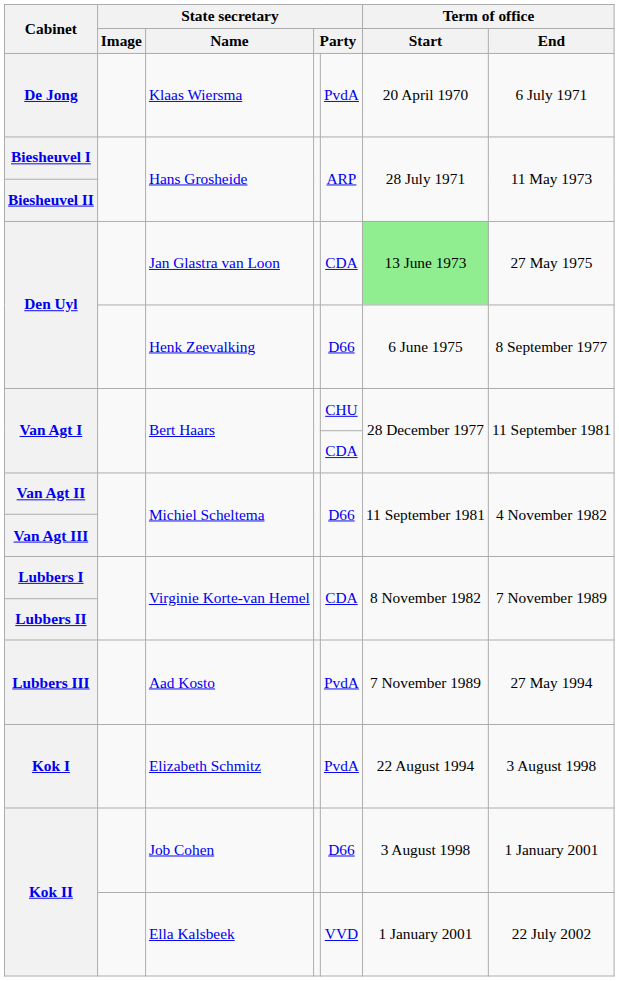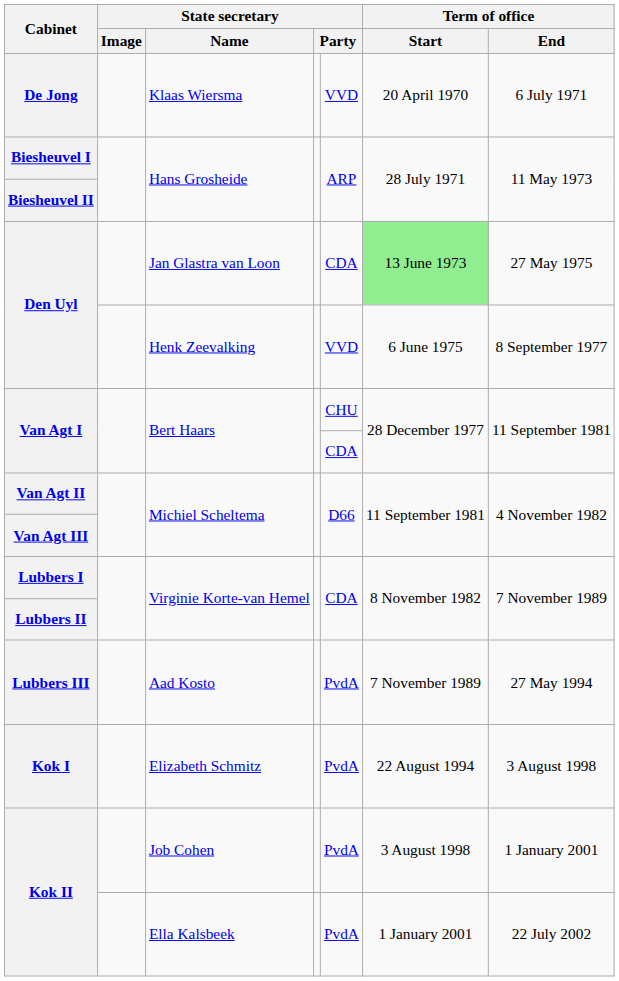Klaas Wiersma | column 5: PvdA -> VVD
Henk Zeevalking | column 5: D66 -> VVD
Job Cohen | column 5: D66 -> PvdA
Ella Kalsbeek | column 5: VVD -> PvdA
